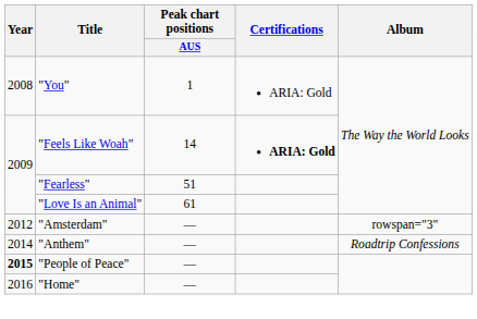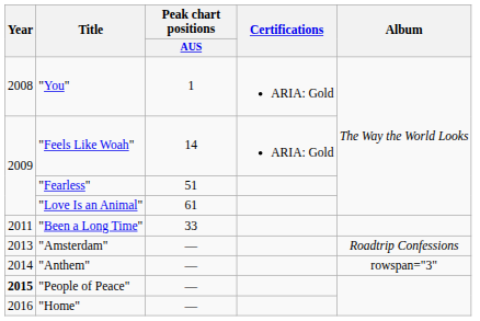"Feels Like Woah" | Certifications: bold -> normal
+ row: 2011 | "Been a Long Time" | 33
"Amsterdam" | Year: 2012 -> 2013
"Amsterdam" | Album: rowspan="3" -> Roadtrip Confessions
"Anthem" | Album: Roadtrip Confessions -> rowspan="3"
